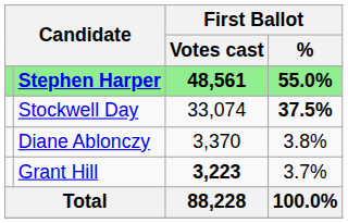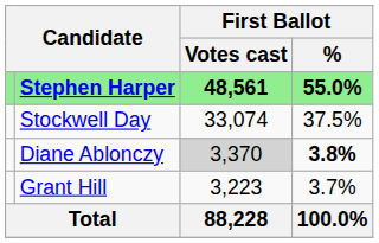Stockwell Day | First Ballot / %: bold -> normal
Diane Ablonczy | First Ballot / Votes cast: no background -> lightgrey background
Diane Ablonczy | First Ballot / %: normal -> bold
Grant Hill | First Ballot / Votes cast: bold -> normal
